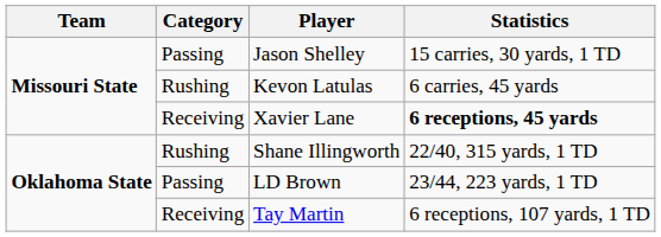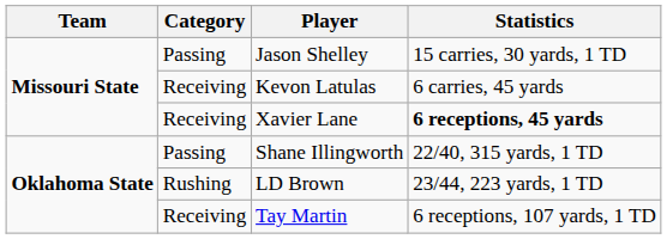Kevon Latulas | Category: Rushing -> Receiving
Shane Illingworth | Category: Rushing -> Passing
LD Brown | Category: Passing -> Rushing
